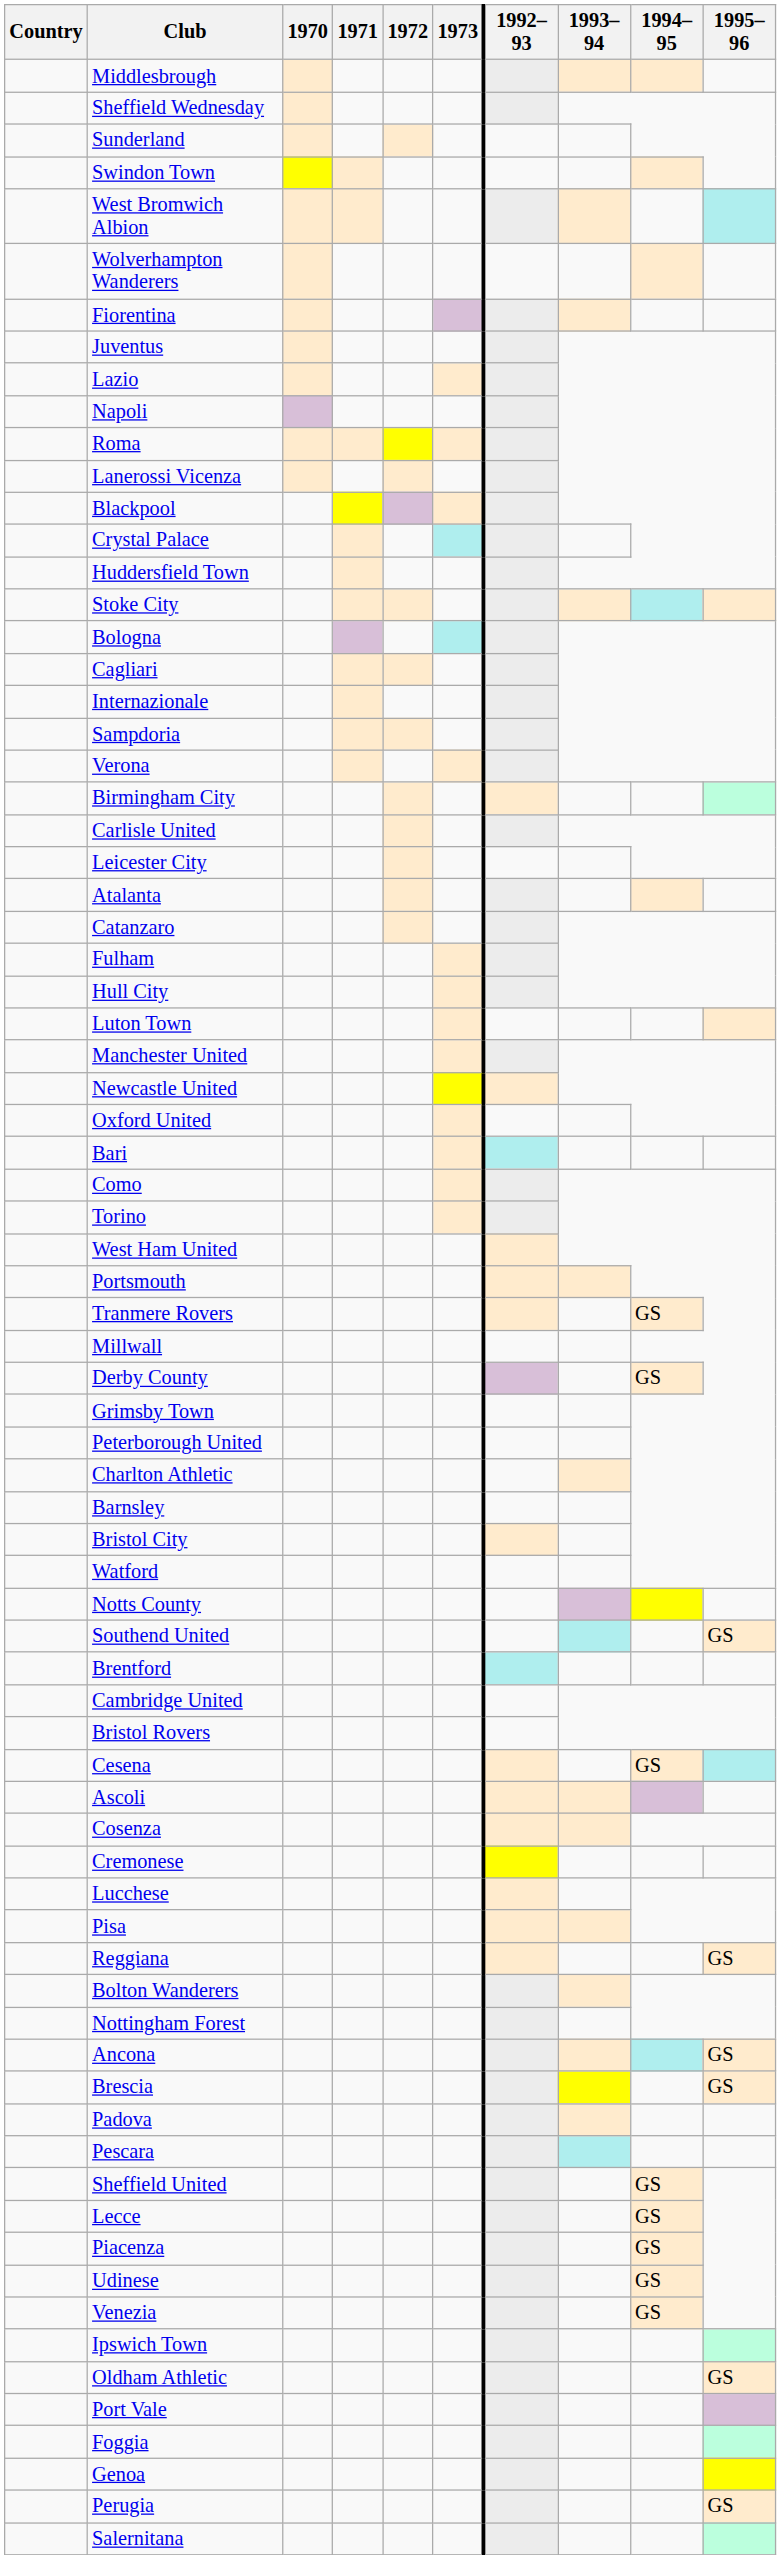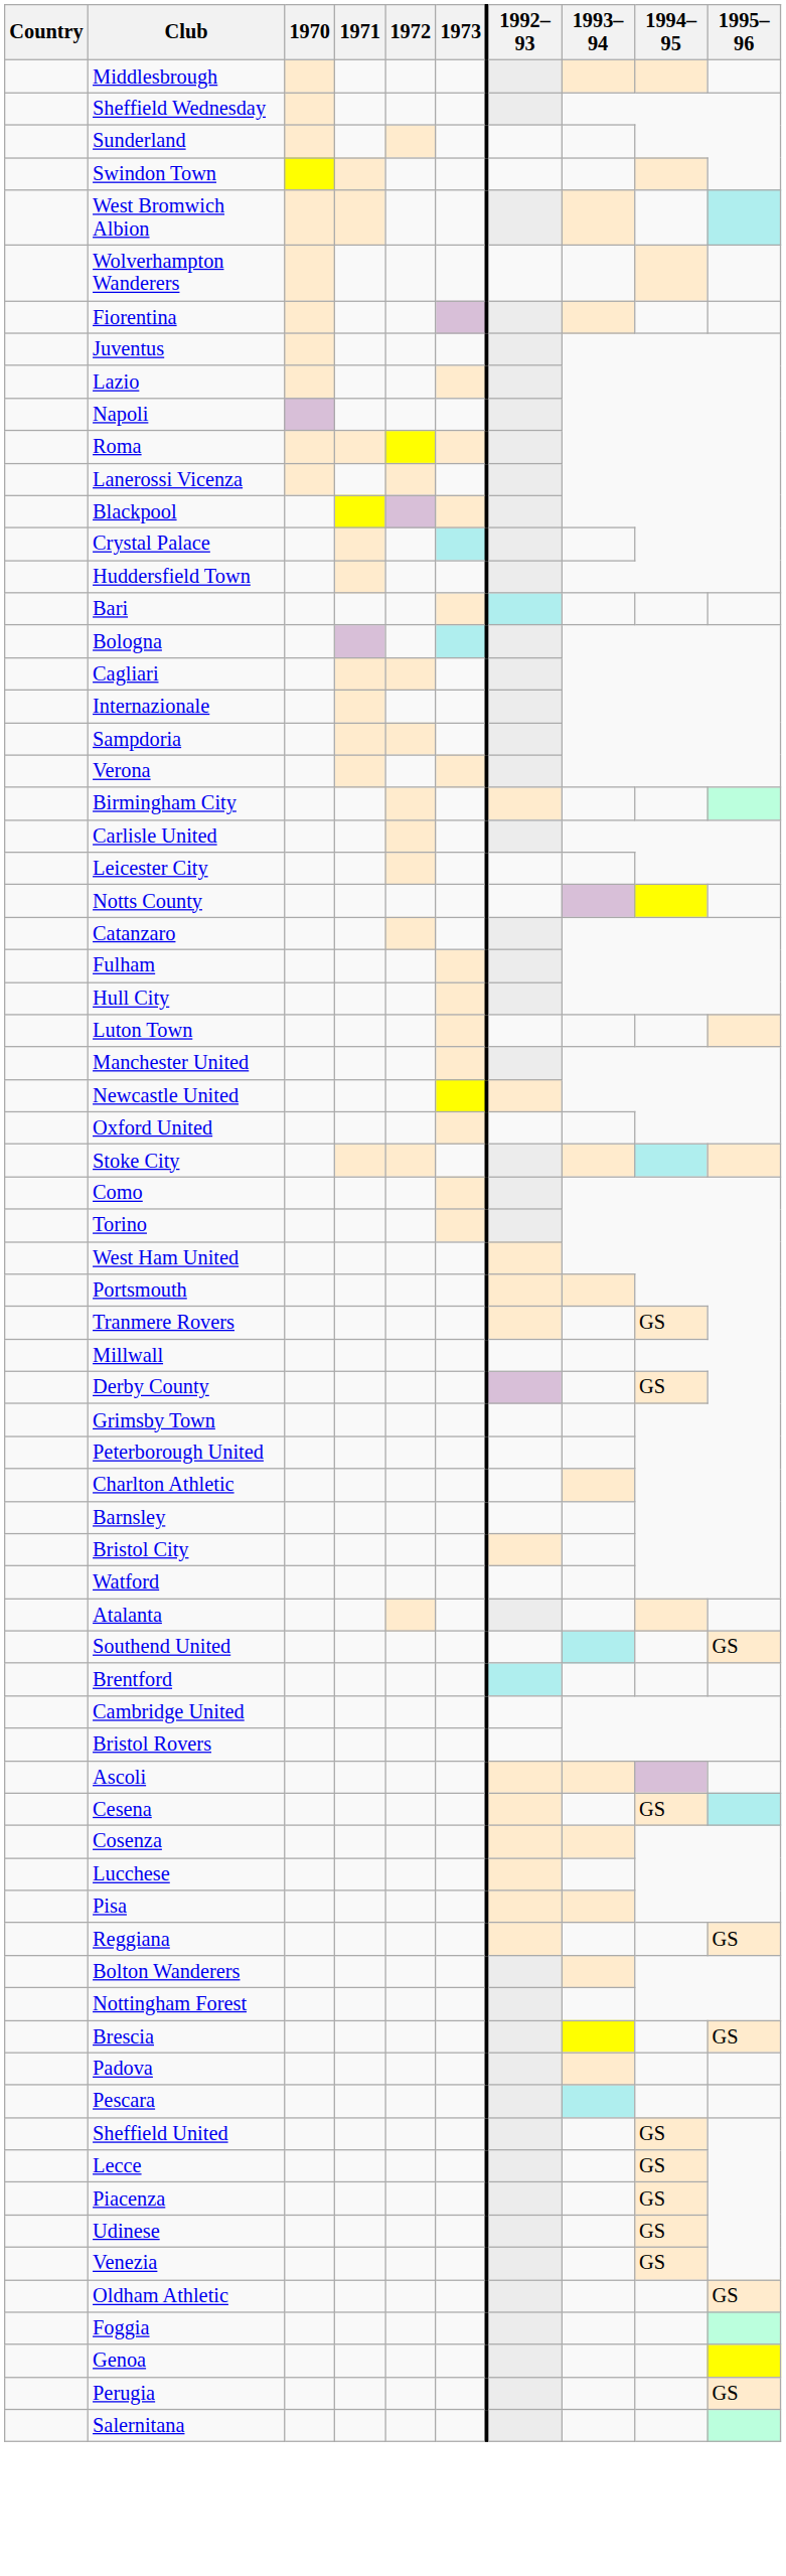rows swapped: Stoke City <-> Bari
rows swapped: Atalanta <-> Notts County
rows swapped: Ascoli <-> Cesena
- row: Cremonese
- row: Ancona | GS
- row: Ipswich Town
- row: Port Vale
